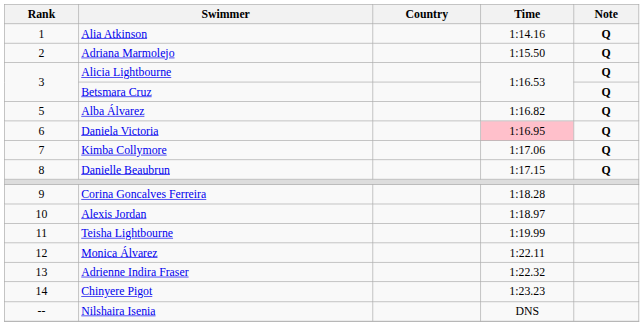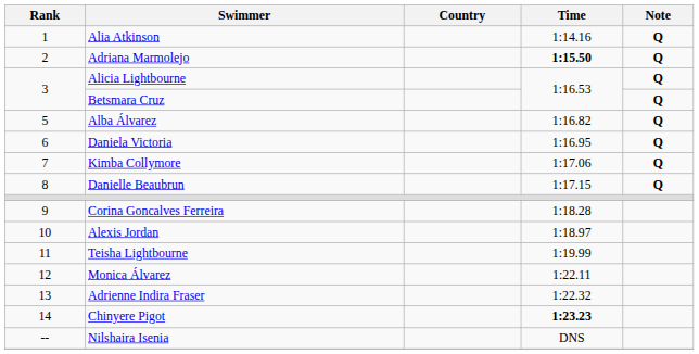Adriana Marmolejo | Time: normal -> bold
Daniela Victoria | Time: pink background -> no background
Chinyere Pigot | Time: normal -> bold
